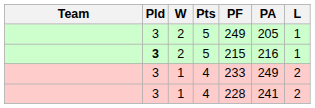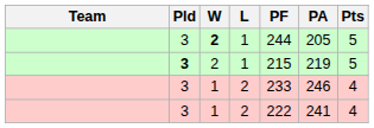columns swapped: L <-> Pts
row 2 | W: normal -> bold
row 2 | PF: 249 -> 244
row 3 | PA: 216 -> 219
row 4 | PA: 249 -> 246
row 5 | PF: 228 -> 222
